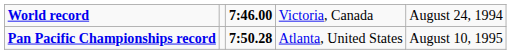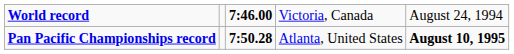Pan Pacific Championships record | column 5: normal -> bold
